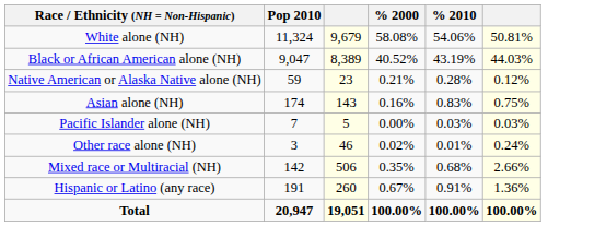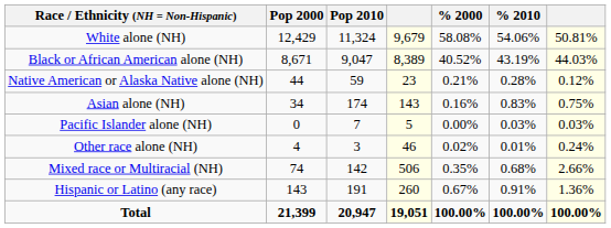+ column: Pop 2000 | 12,429 | 8,671 | 44 | 34 | 0 | 4 | 74 | 143 | 21,399
